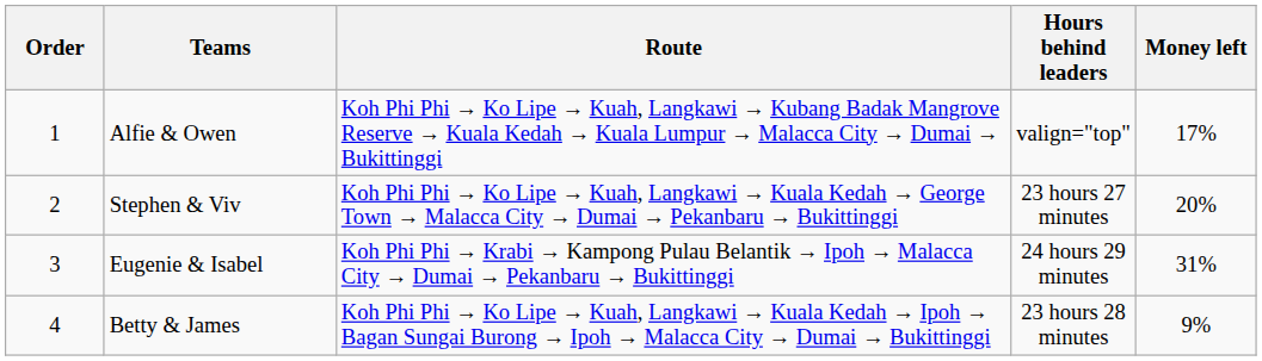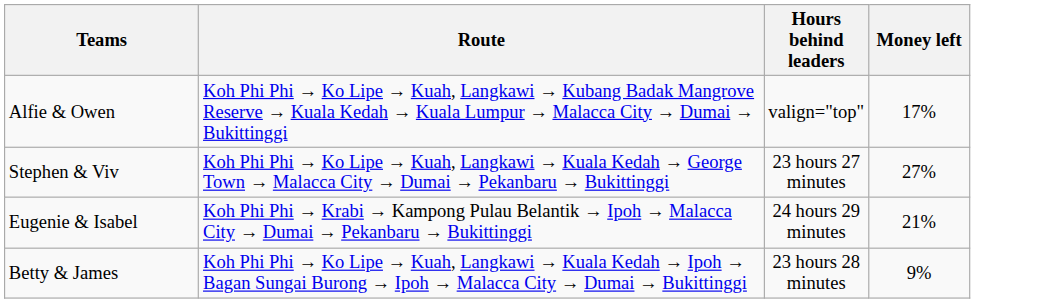- column: Order | 1 | 2 | 3 | 4
Stephen & Viv | Money left: 20% -> 27%
Eugenie & Isabel | Money left: 31% -> 21%
